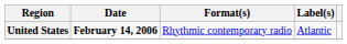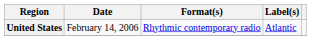United States | Date: bold -> normal
